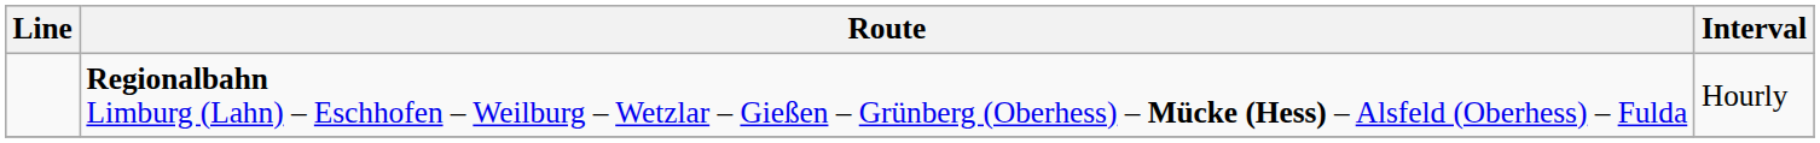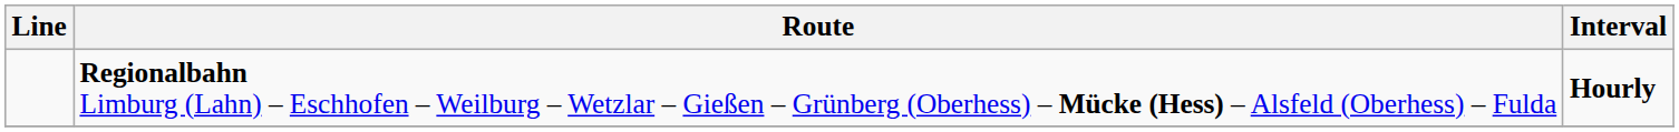row 2 | Interval: normal -> bold
